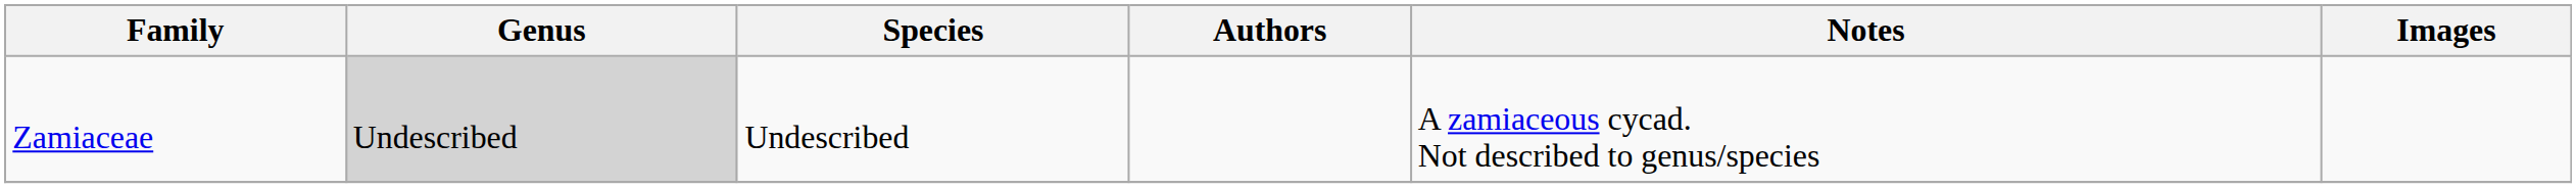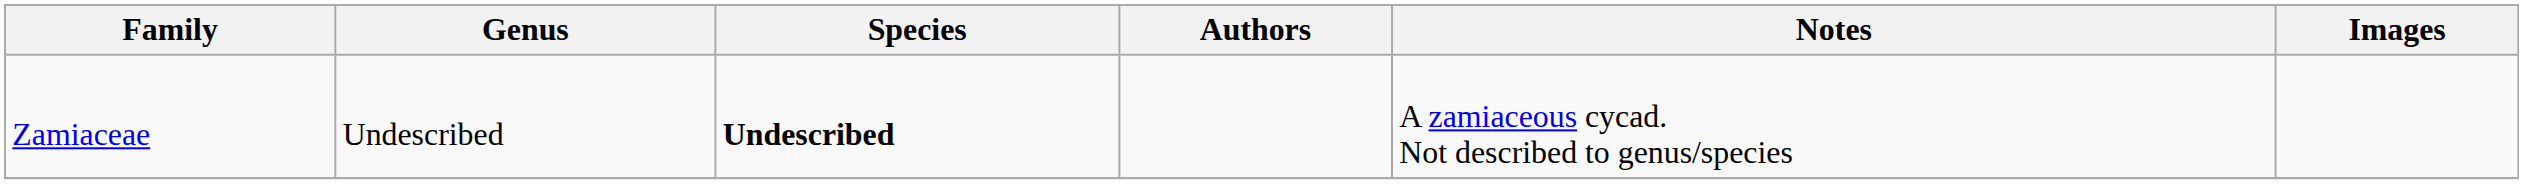Zamiaceae | Genus: lightgrey background -> no background
Zamiaceae | Species: normal -> bold
